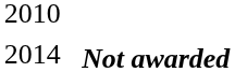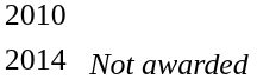Not awarded | column 2: bold -> normal
